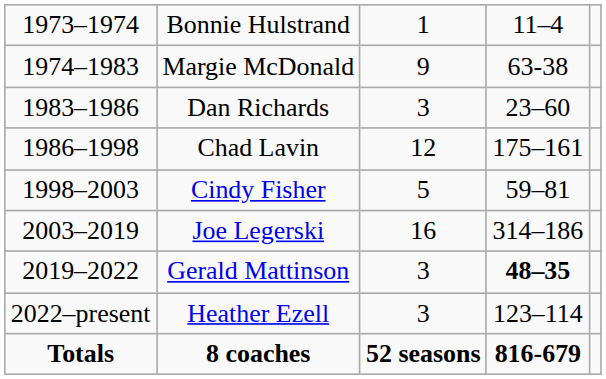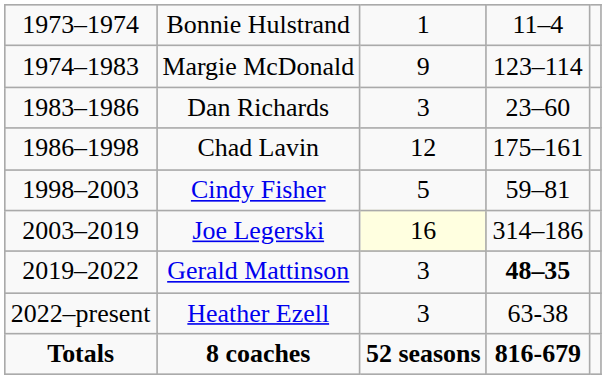Margie McDonald | column 4: 63-38 -> 123–114
Joe Legerski | column 3: no background -> lightyellow background
Heather Ezell | column 4: 123–114 -> 63-38
